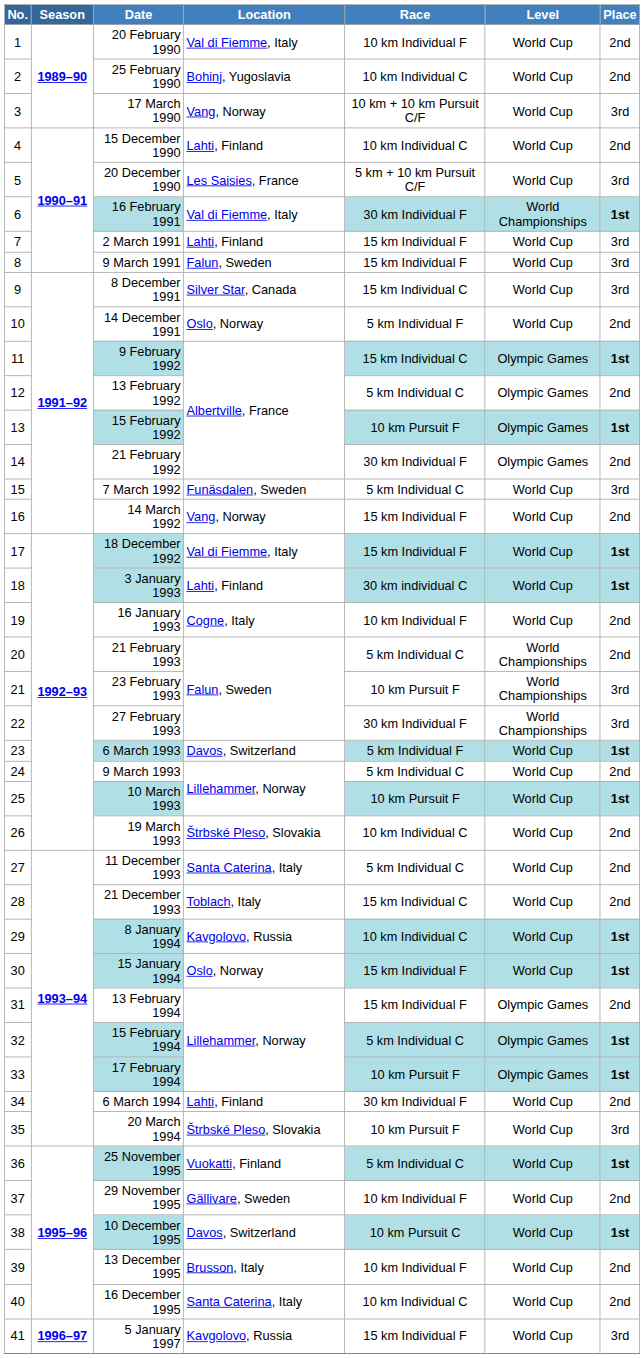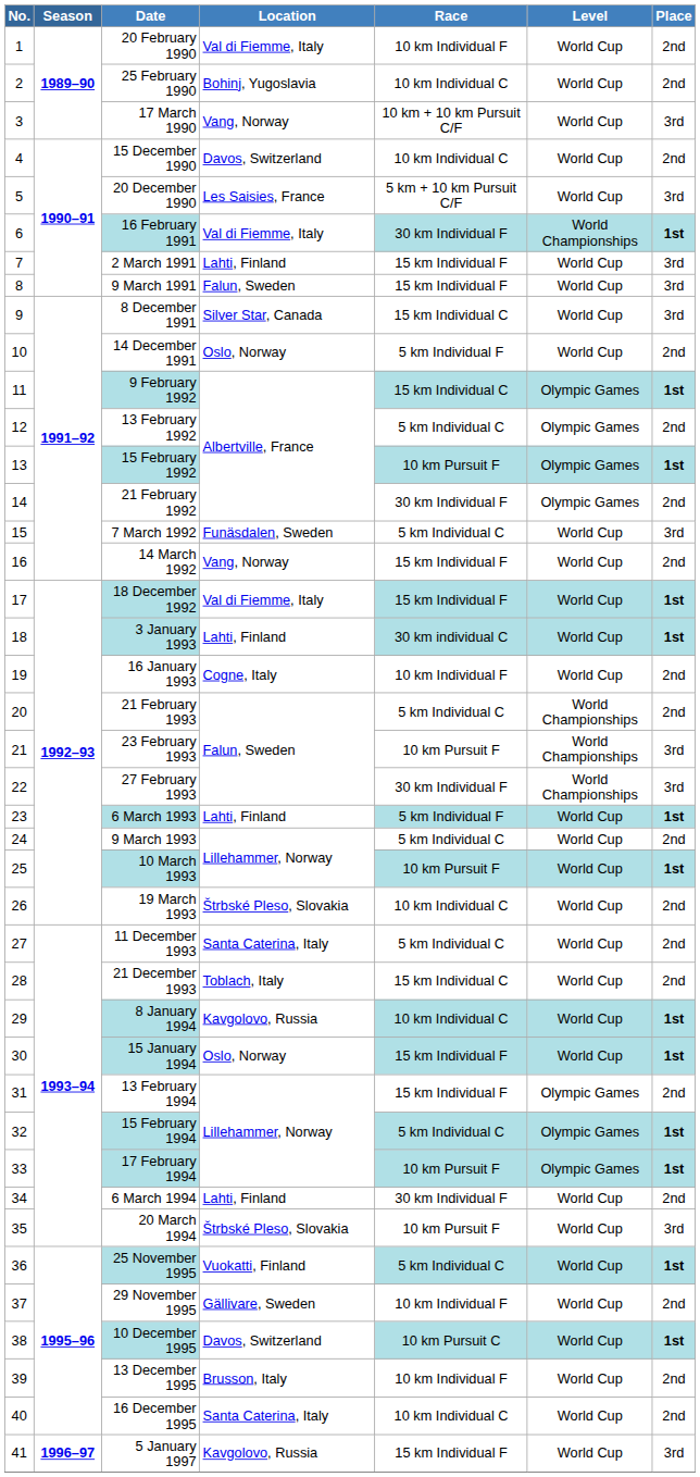15 December 1990 | Location: Lahti, Finland -> Davos, Switzerland
6 March 1993 | Location: Davos, Switzerland -> Lahti, Finland
